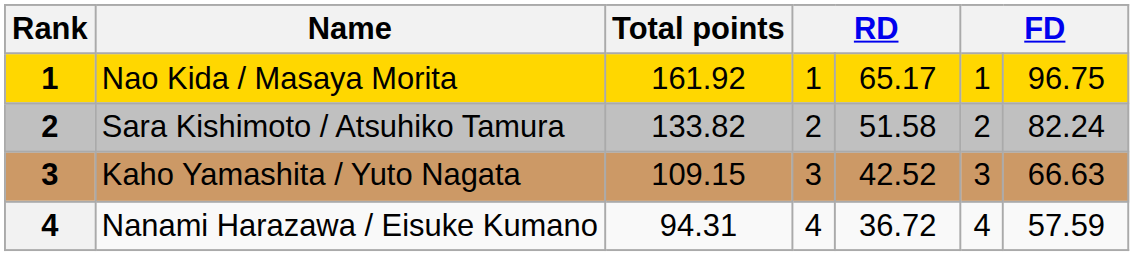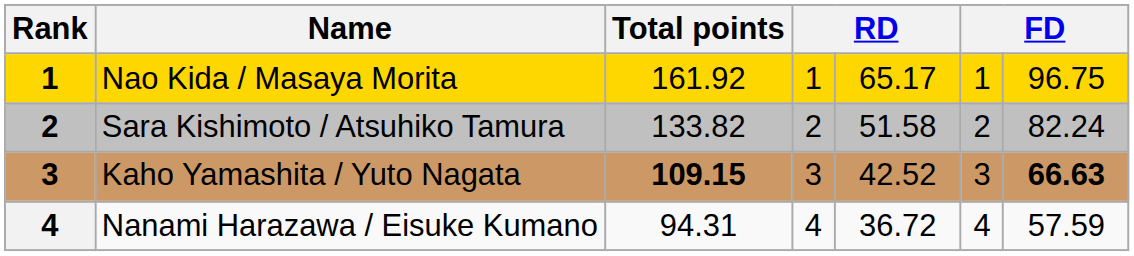Kaho Yamashita / Yuto Nagata | Total points: normal -> bold
Kaho Yamashita / Yuto Nagata | column 7: normal -> bold
